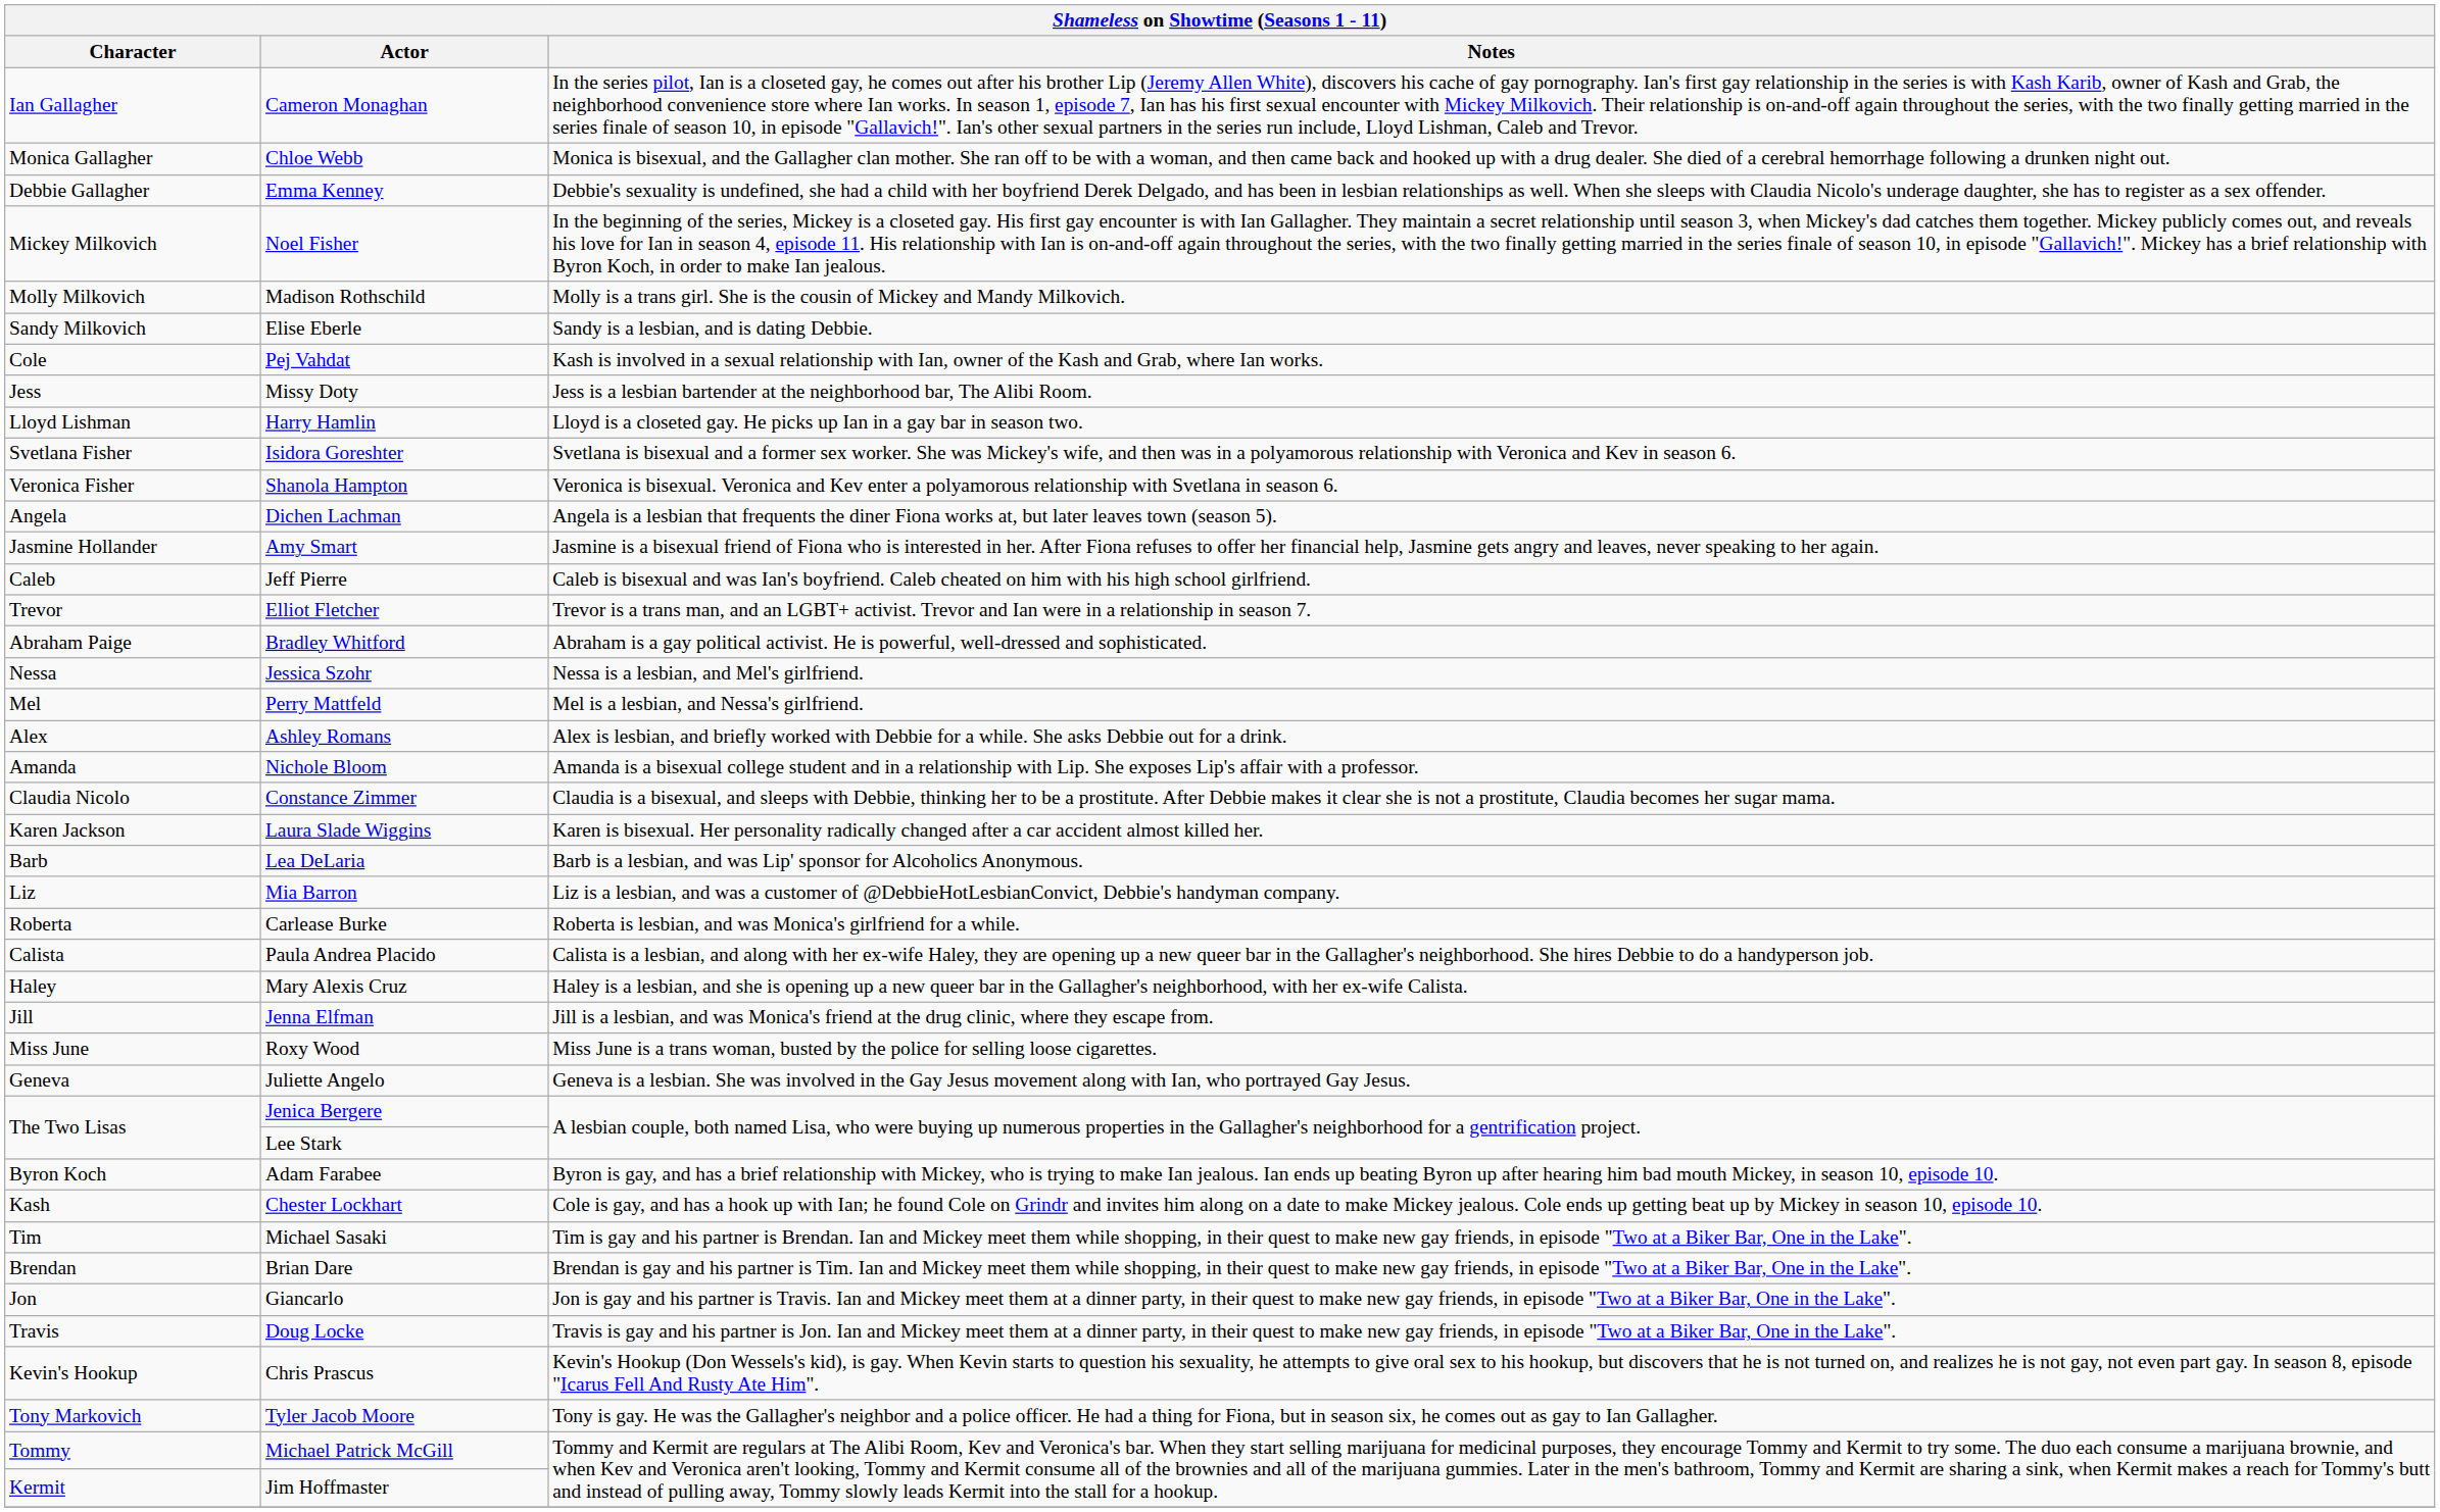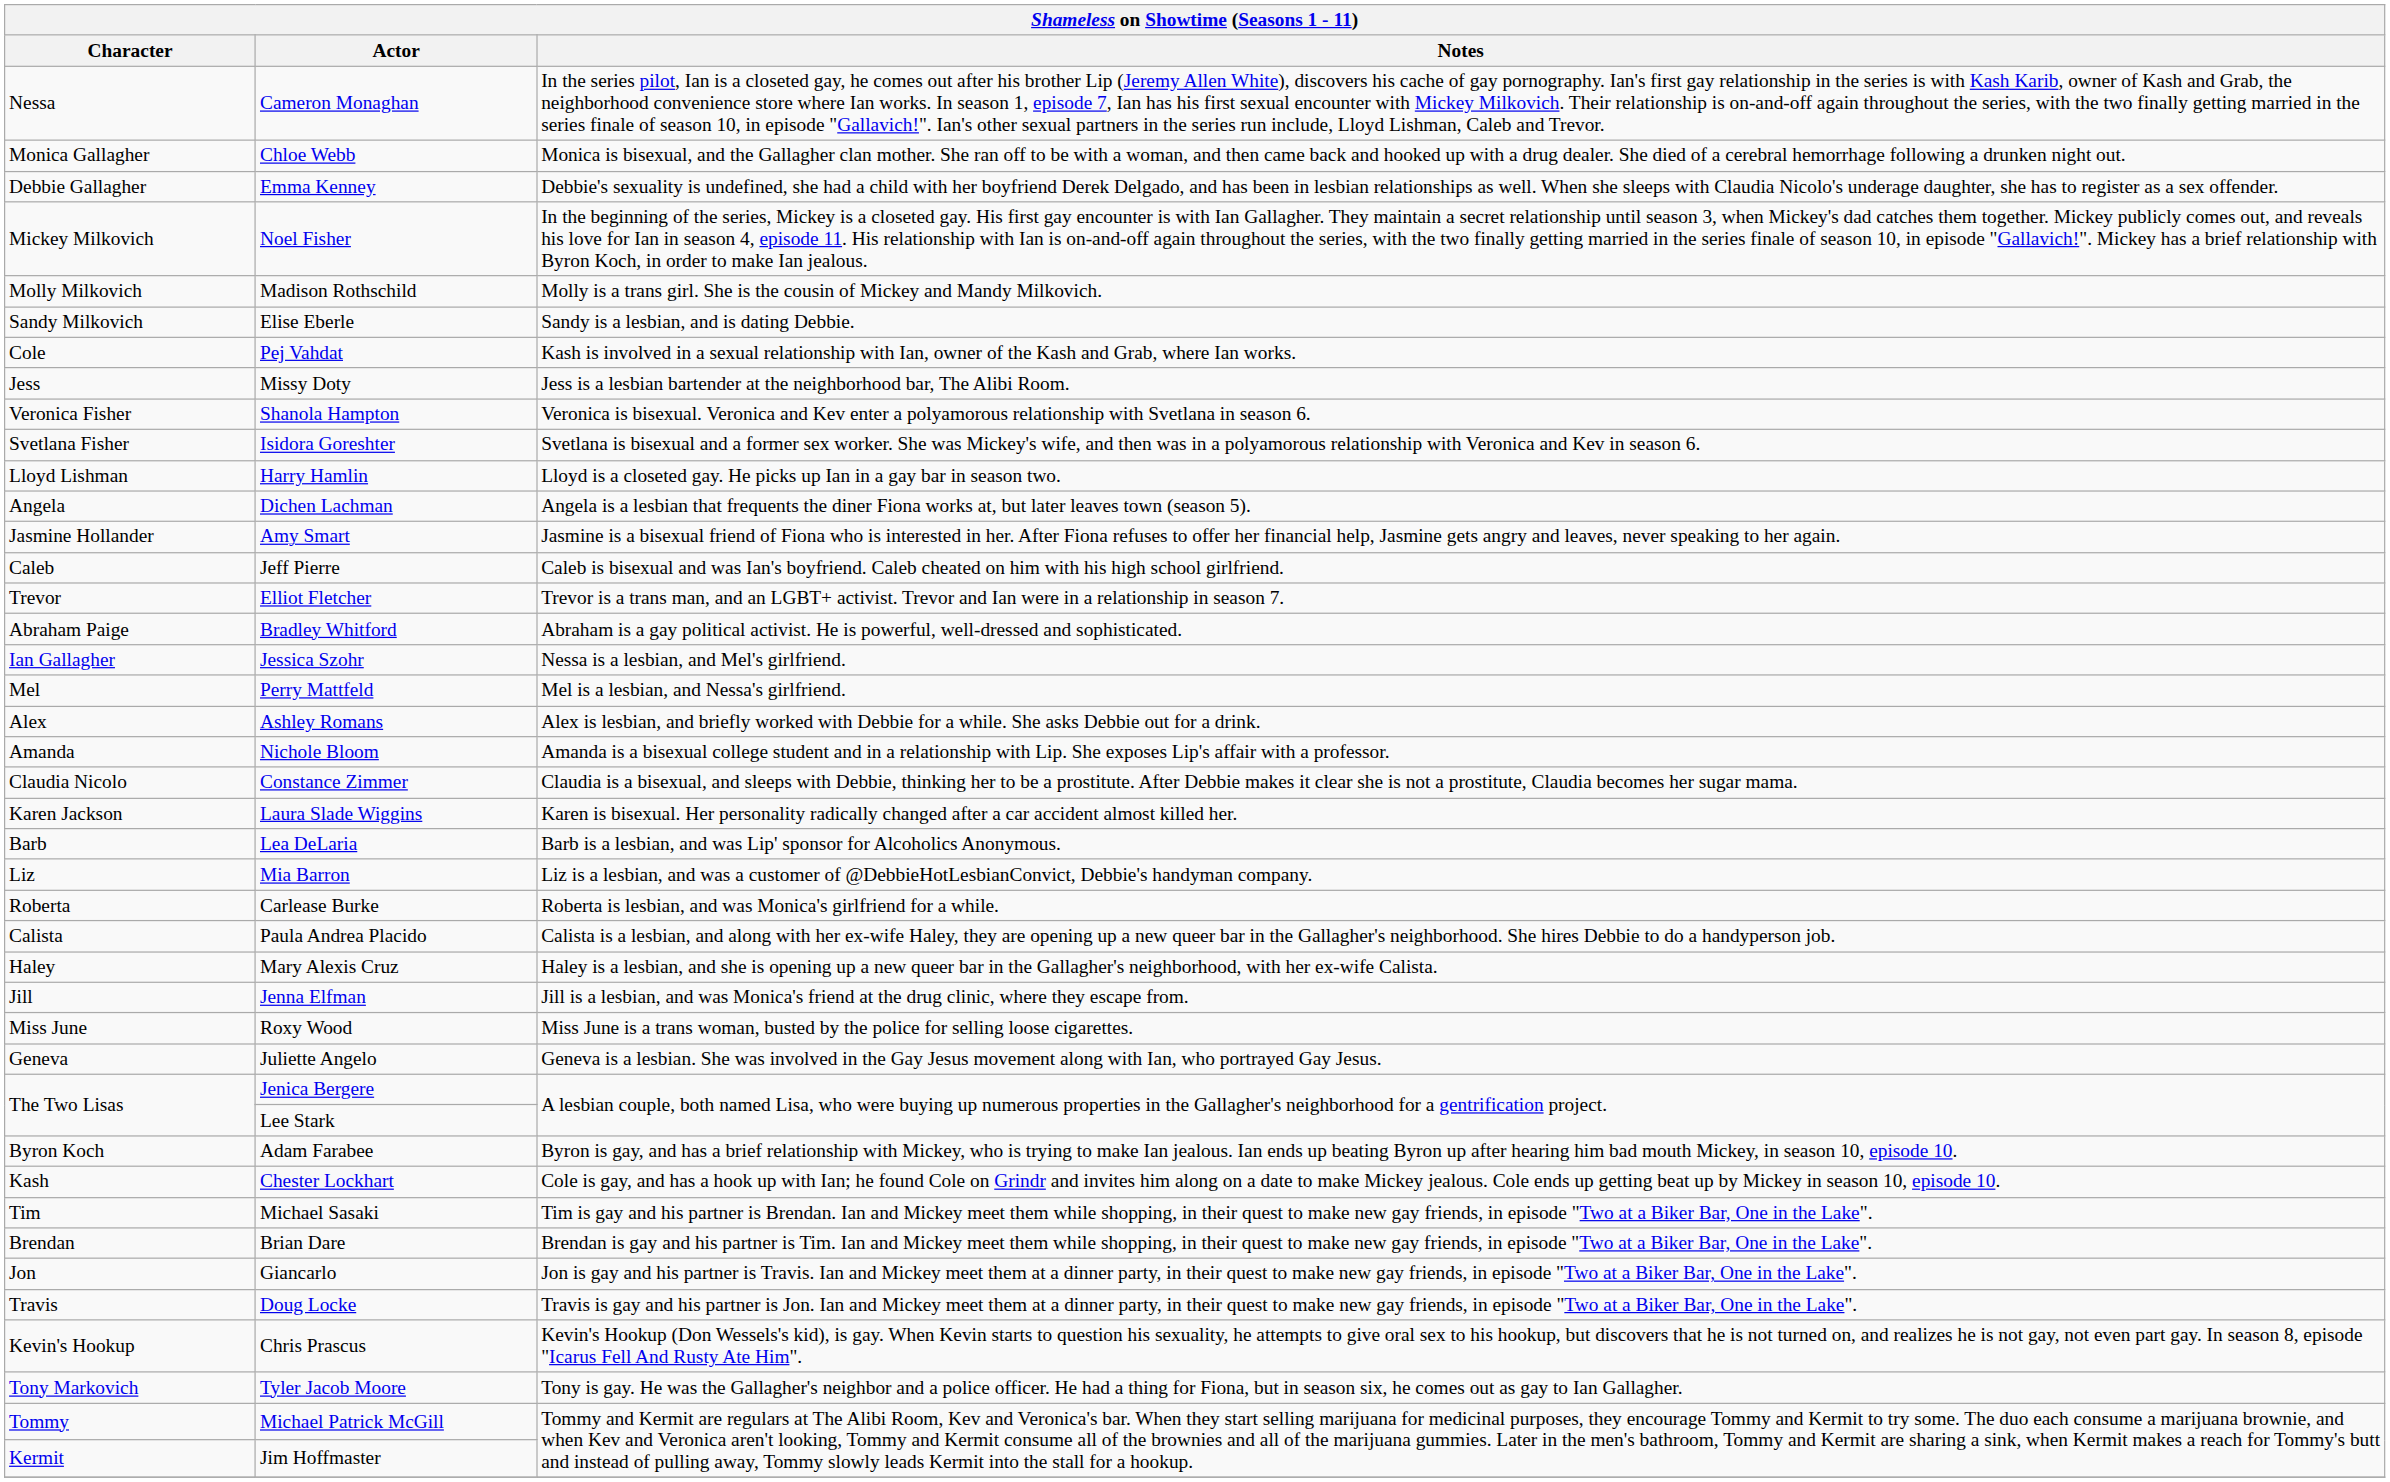Cameron Monaghan | Character: Ian Gallagher -> Nessa
rows swapped: Harry Hamlin <-> Shanola Hampton
Jessica Szohr | Character: Nessa -> Ian Gallagher
